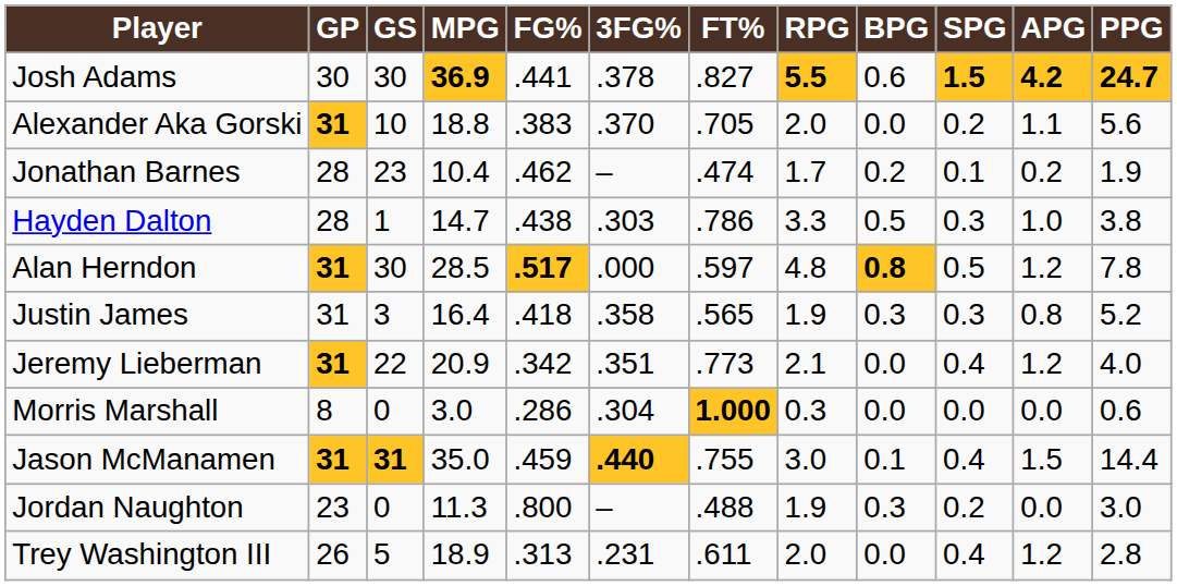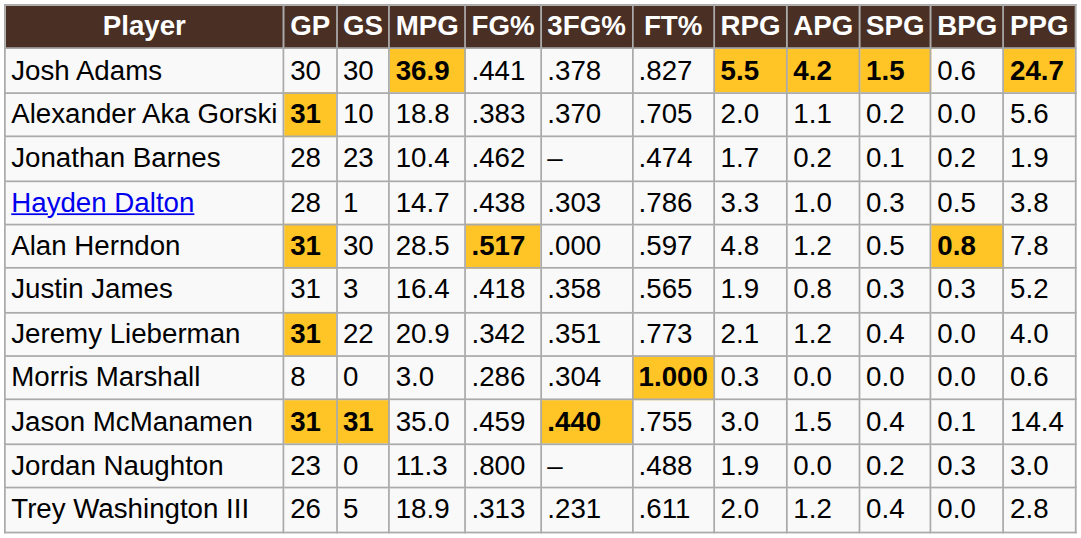columns swapped: APG <-> BPG
